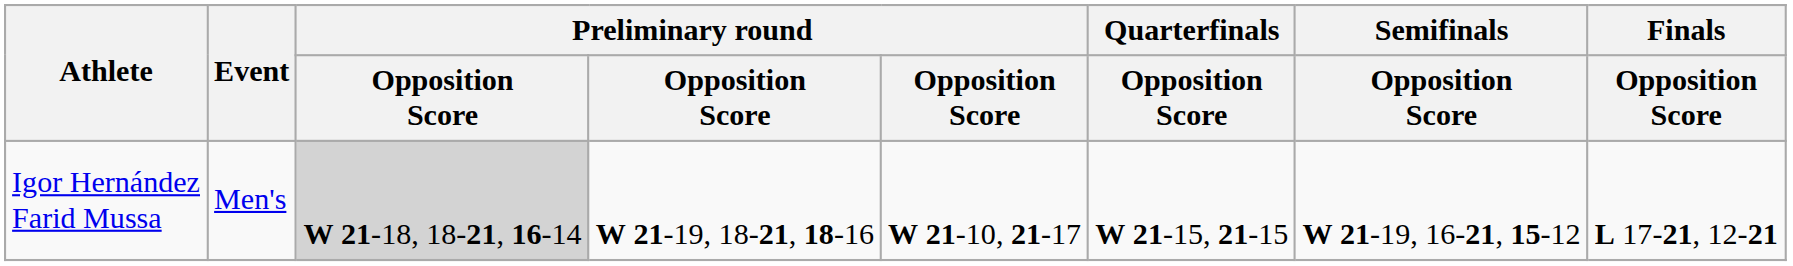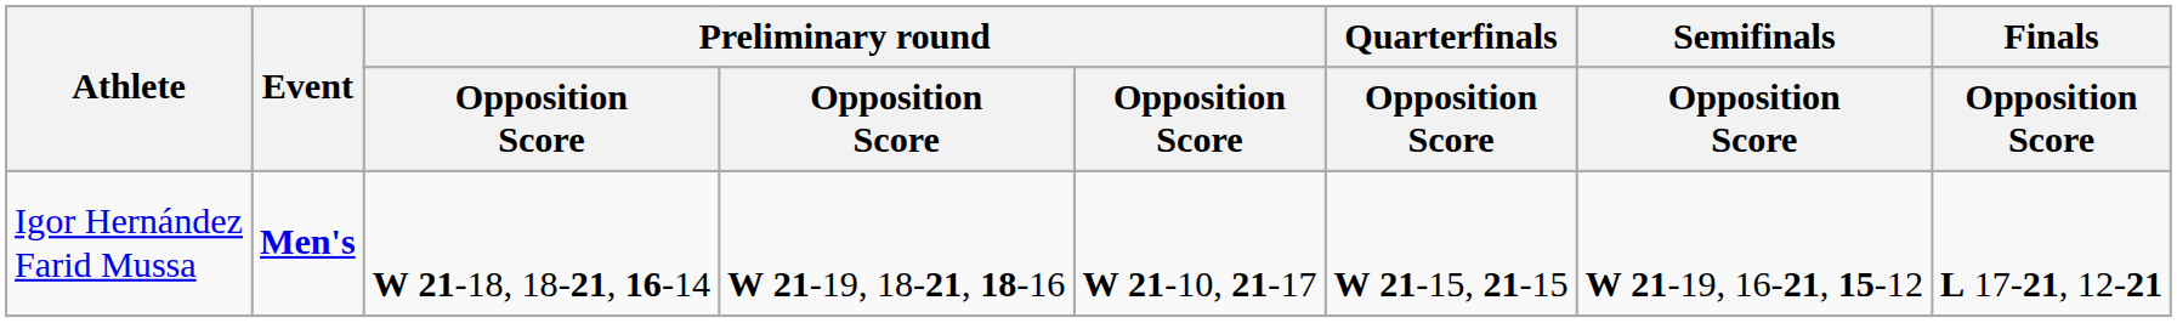Igor Hernández Farid Mussa | Event: normal -> bold
Igor Hernández Farid Mussa | column 3: lightgrey background -> no background
